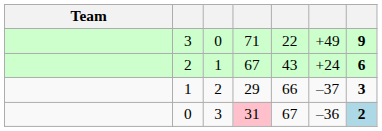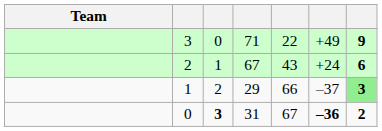row 4 | column 7: no background -> lightgreen background
row 5 | column 3: normal -> bold
row 5 | column 4: pink background -> no background
row 5 | column 6: normal -> bold
row 5 | column 7: lightblue background -> no background
